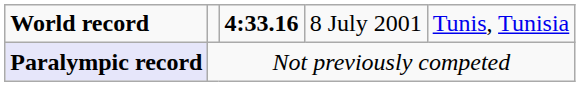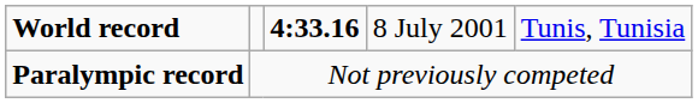Paralympic record | column 1: lavender background -> no background
